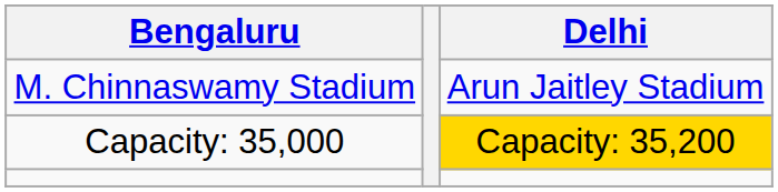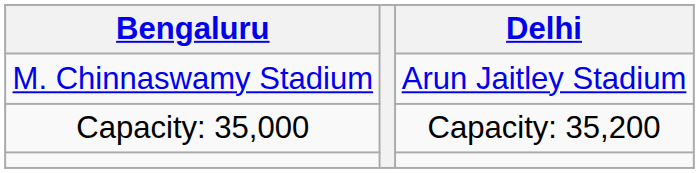Capacity: 35,000 | Delhi: gold background -> no background
